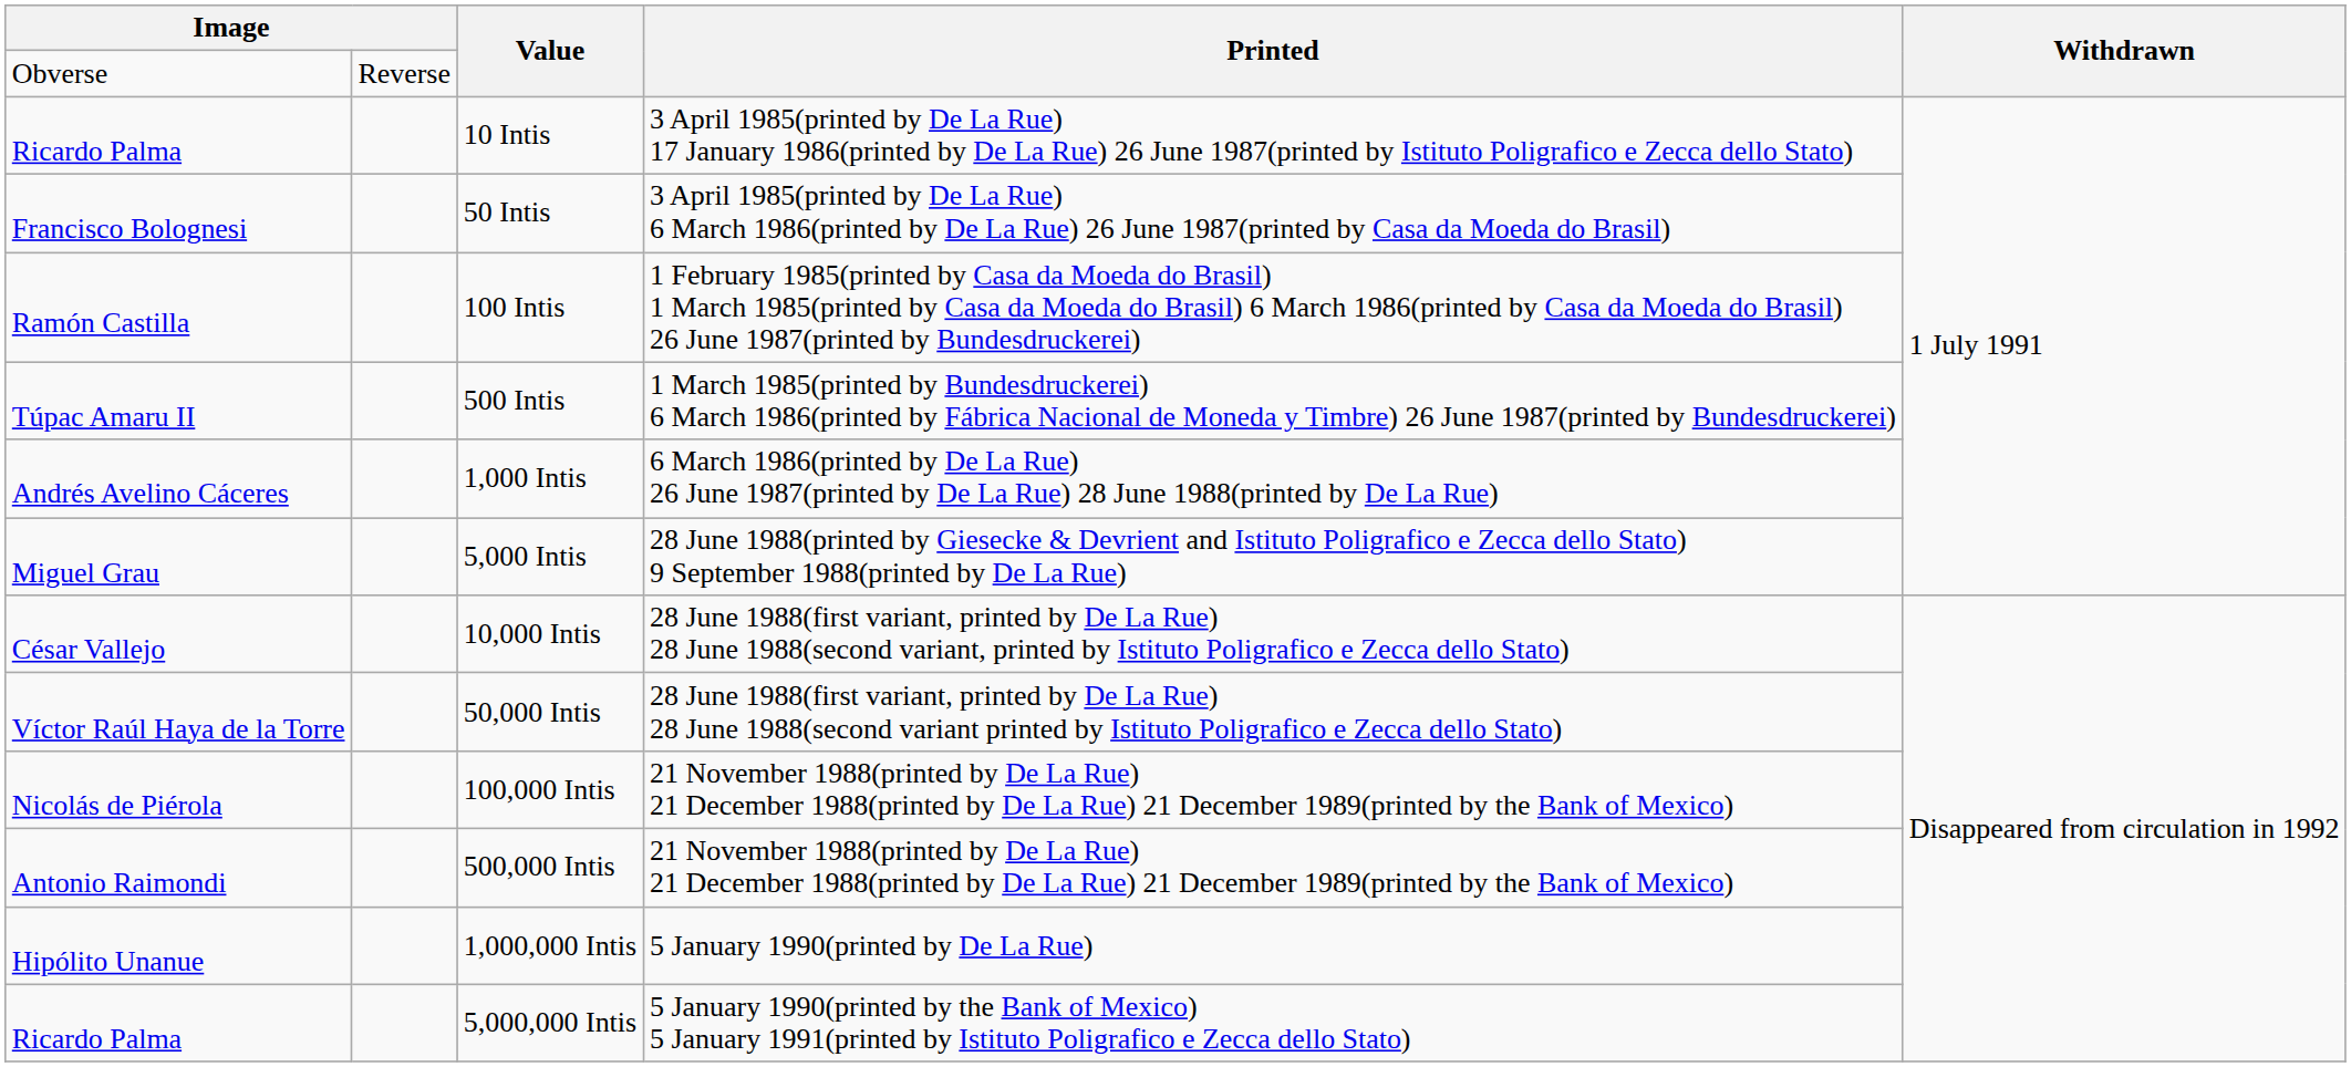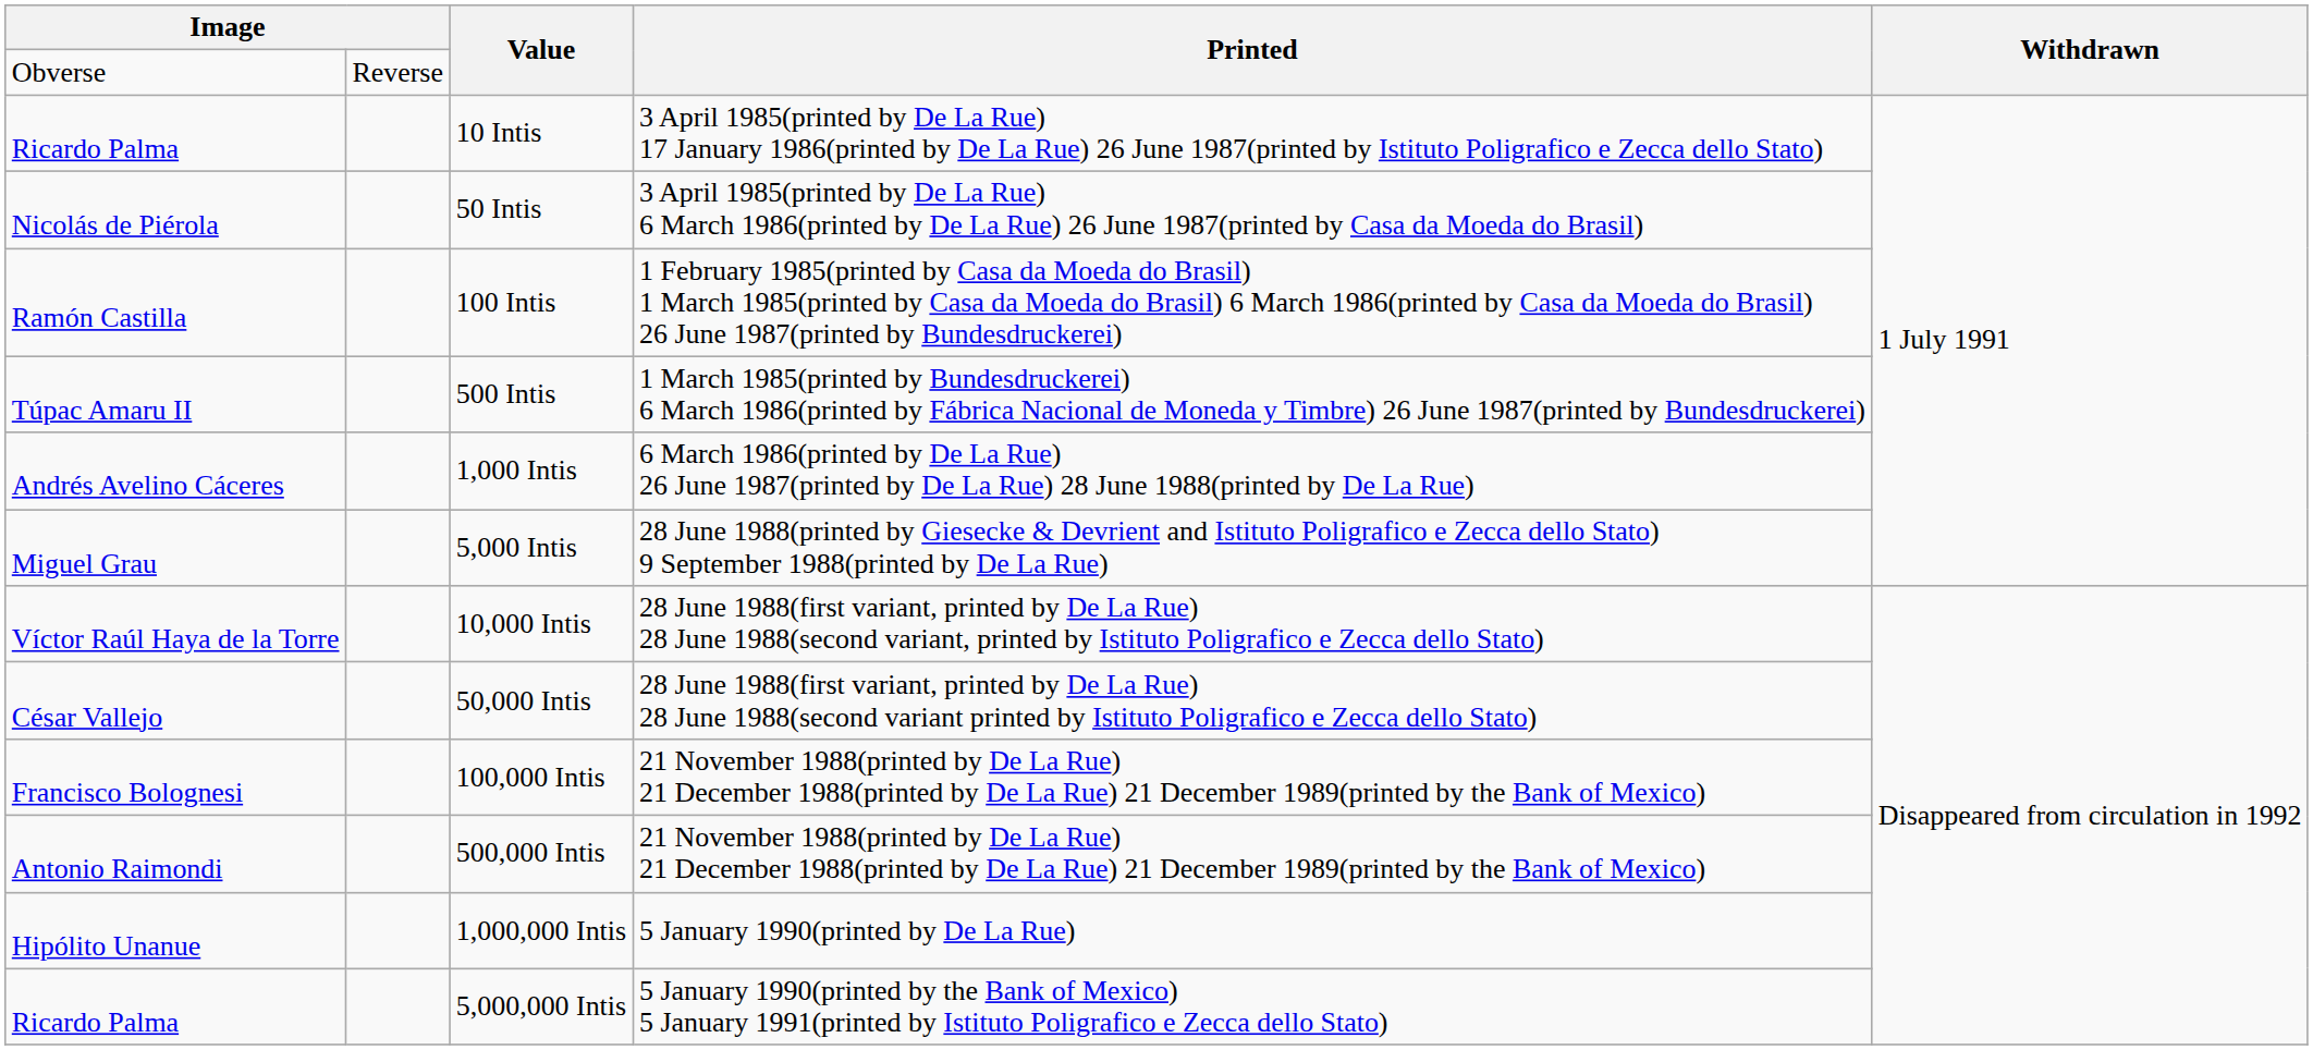50 Intis | column 1: Francisco Bolognesi -> Nicolás de Piérola
10,000 Intis | column 1: César Vallejo -> Víctor Raúl Haya de la Torre
50,000 Intis | column 1: Víctor Raúl Haya de la Torre -> César Vallejo
100,000 Intis | column 1: Nicolás de Piérola -> Francisco Bolognesi
